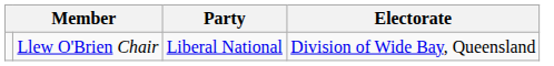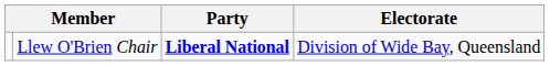Llew O'Brien Chair | Party: normal -> bold
